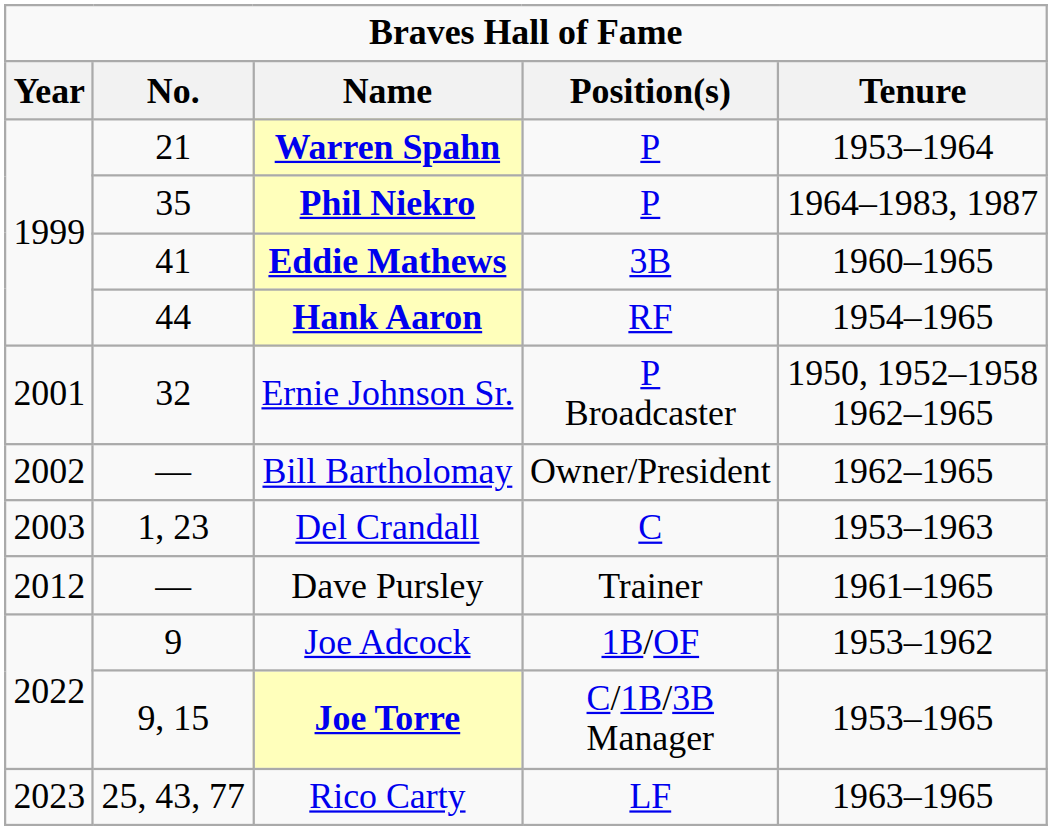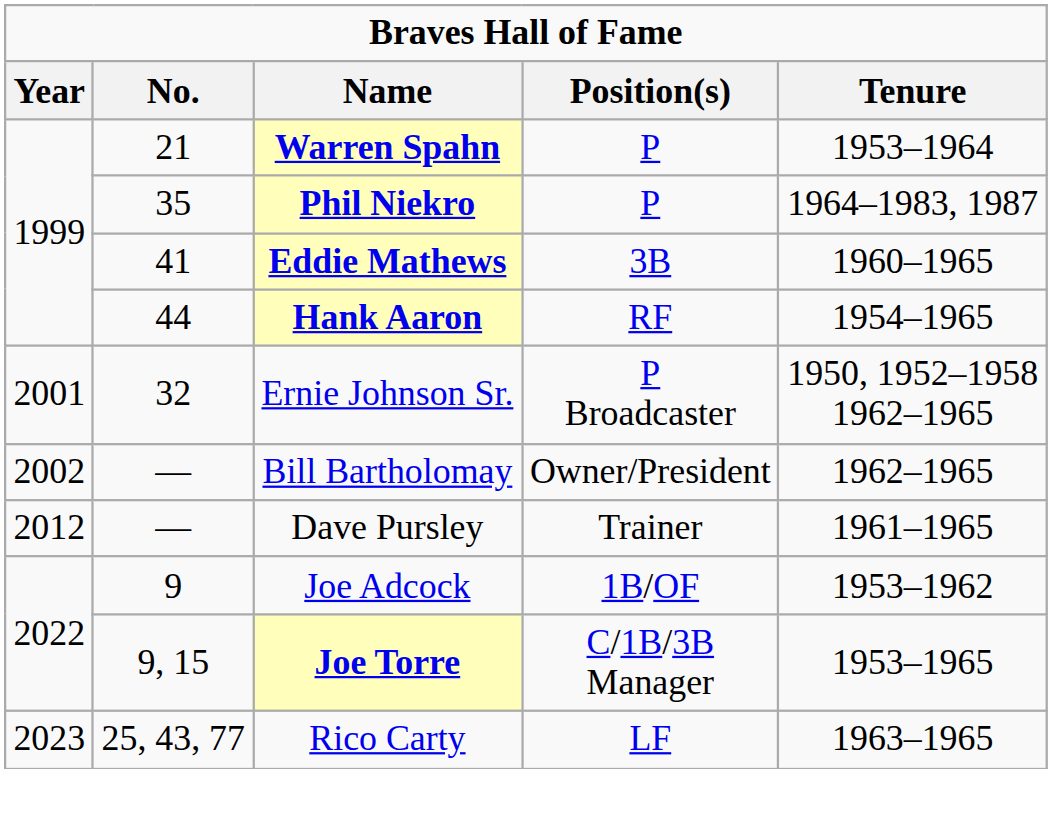- row: 2003 | 1, 23 | Del Crandall | C | 1953–1963
